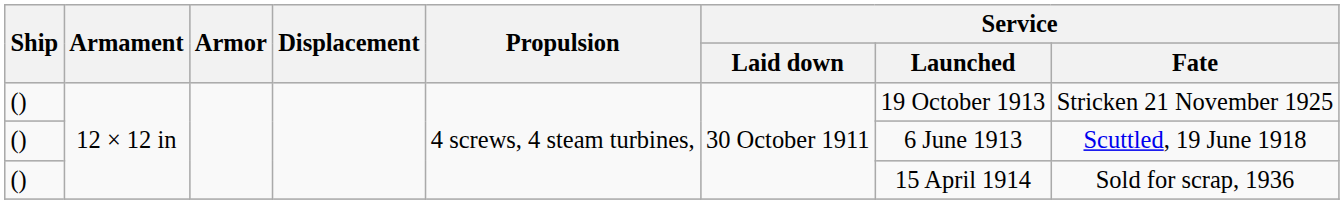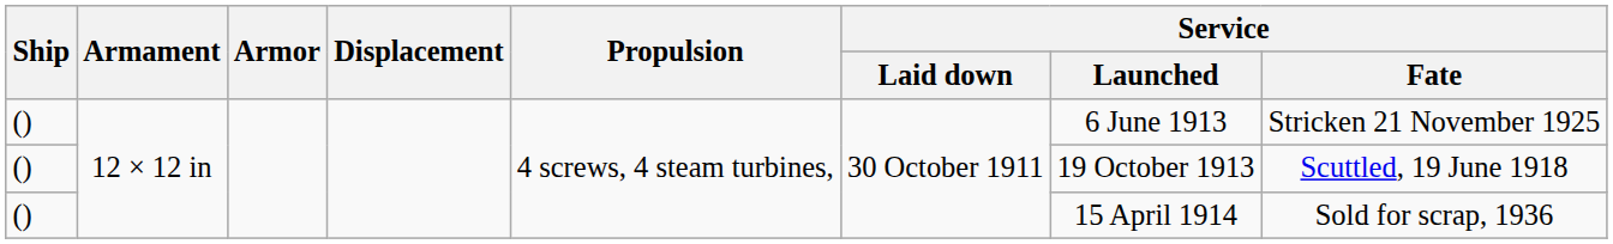row 3 | Service / Launched: 19 October 1913 -> 6 June 1913
row 4 | Service / Launched: 6 June 1913 -> 19 October 1913
